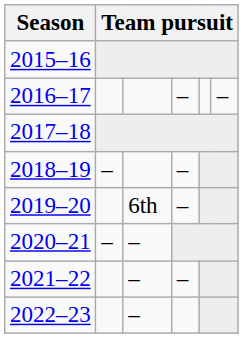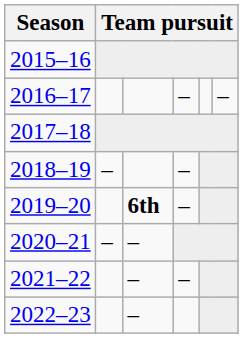2019–20 | column 3: normal -> bold
